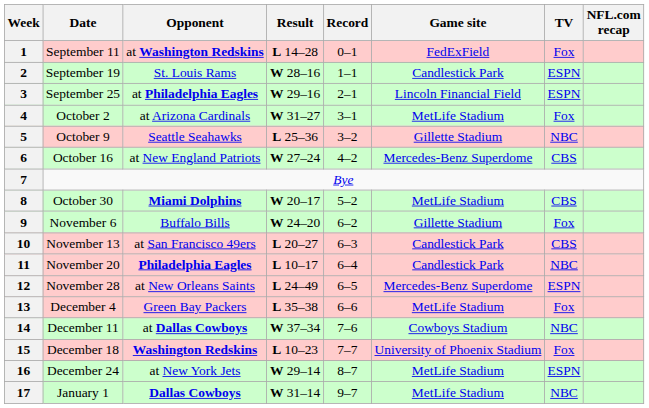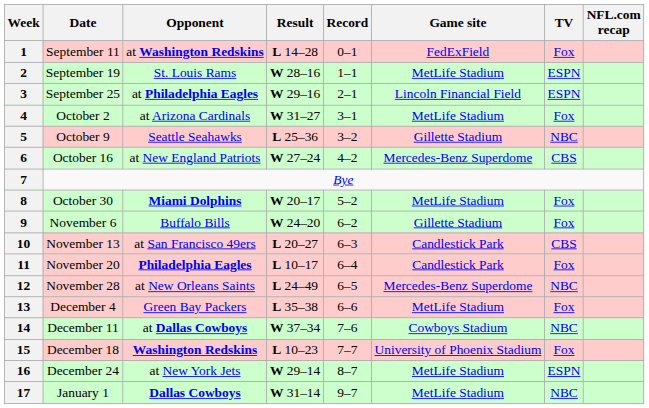2 | Game site: Candlestick Park -> MetLife Stadium
8 | TV: CBS -> Fox
11 | TV: NBC -> Fox
12 | TV: ESPN -> NBC
